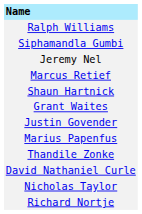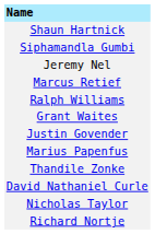row 2 | column 1: Ralph Williams -> Shaun Hartnick
row 6 | column 1: Shaun Hartnick -> Ralph Williams
